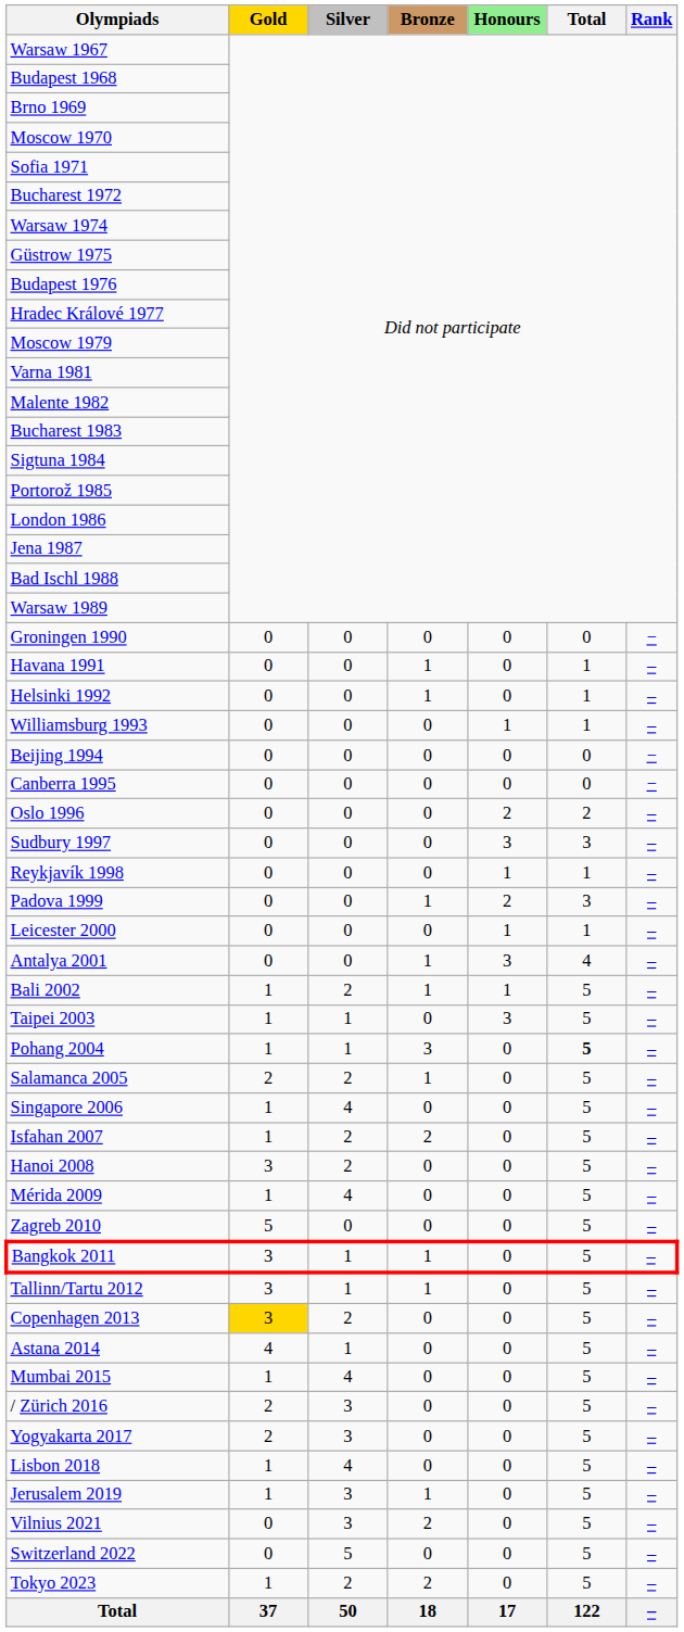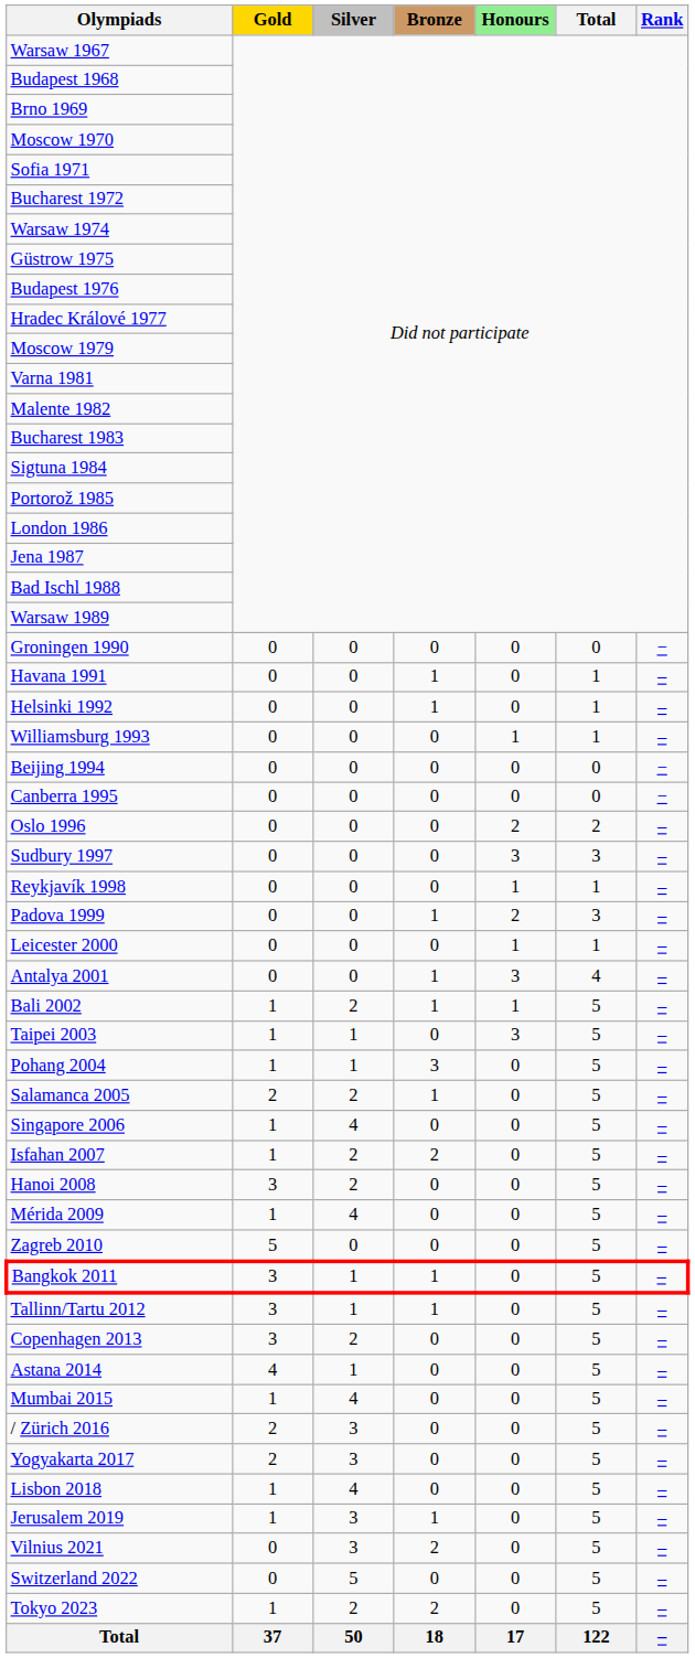Pohang 2004 | Total: bold -> normal
Copenhagen 2013 | Gold: gold background -> no background
